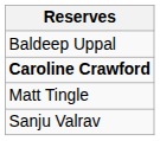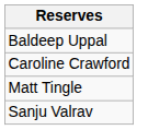row 3 | column 1: bold -> normal
